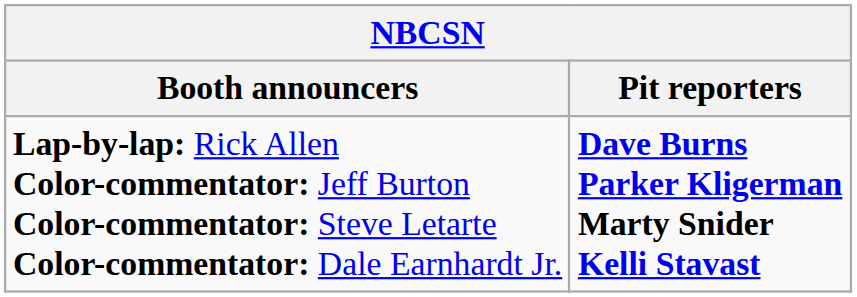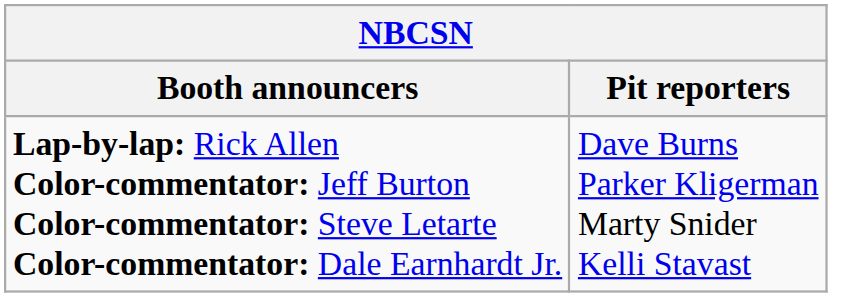row 3 | Pit reporters: bold -> normal
